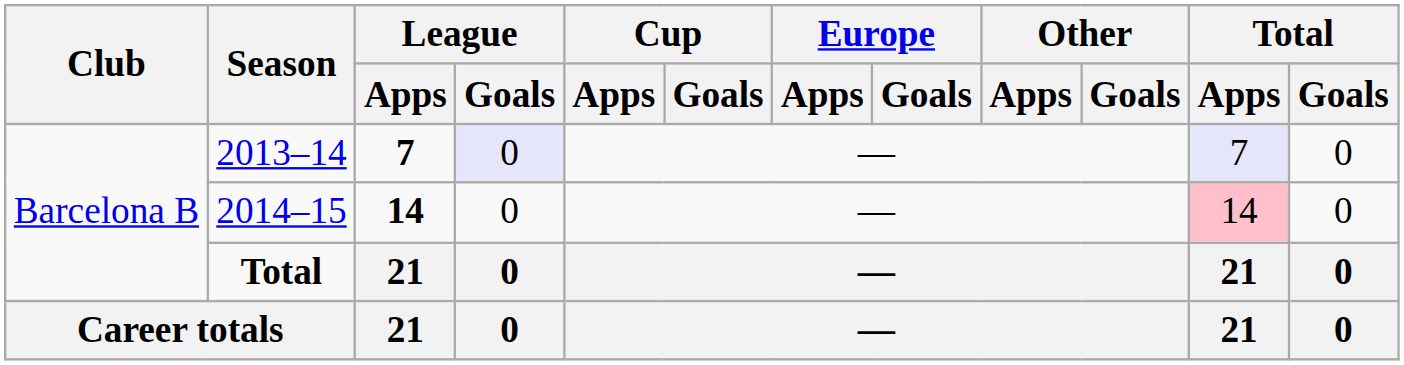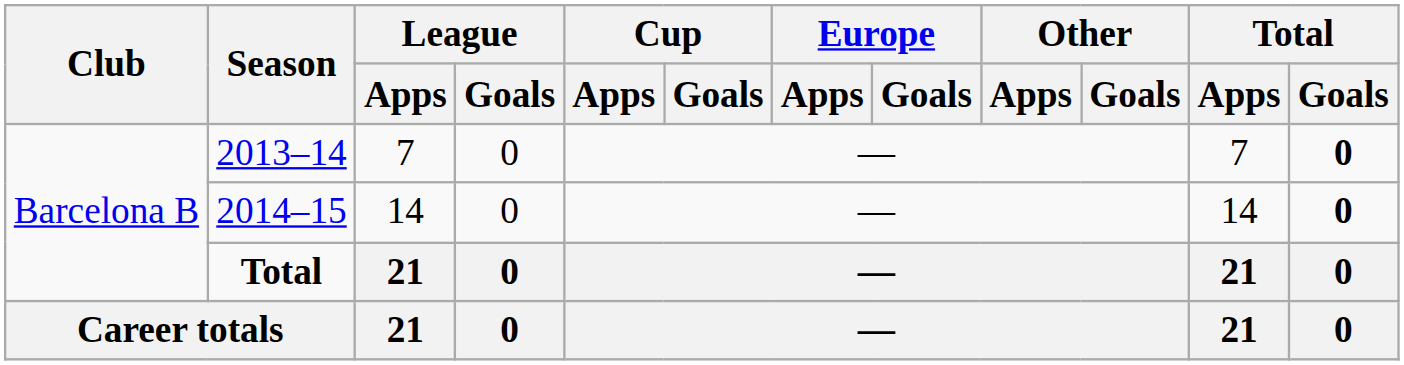2013–14 | League / Apps: bold -> normal
2013–14 | League / Goals: lavender background -> no background
2013–14 | Total / Apps: lavender background -> no background
2013–14 | Total / Goals: normal -> bold
2014–15 | League / Apps: bold -> normal
2014–15 | Total / Apps: pink background -> no background
2014–15 | Total / Goals: normal -> bold
